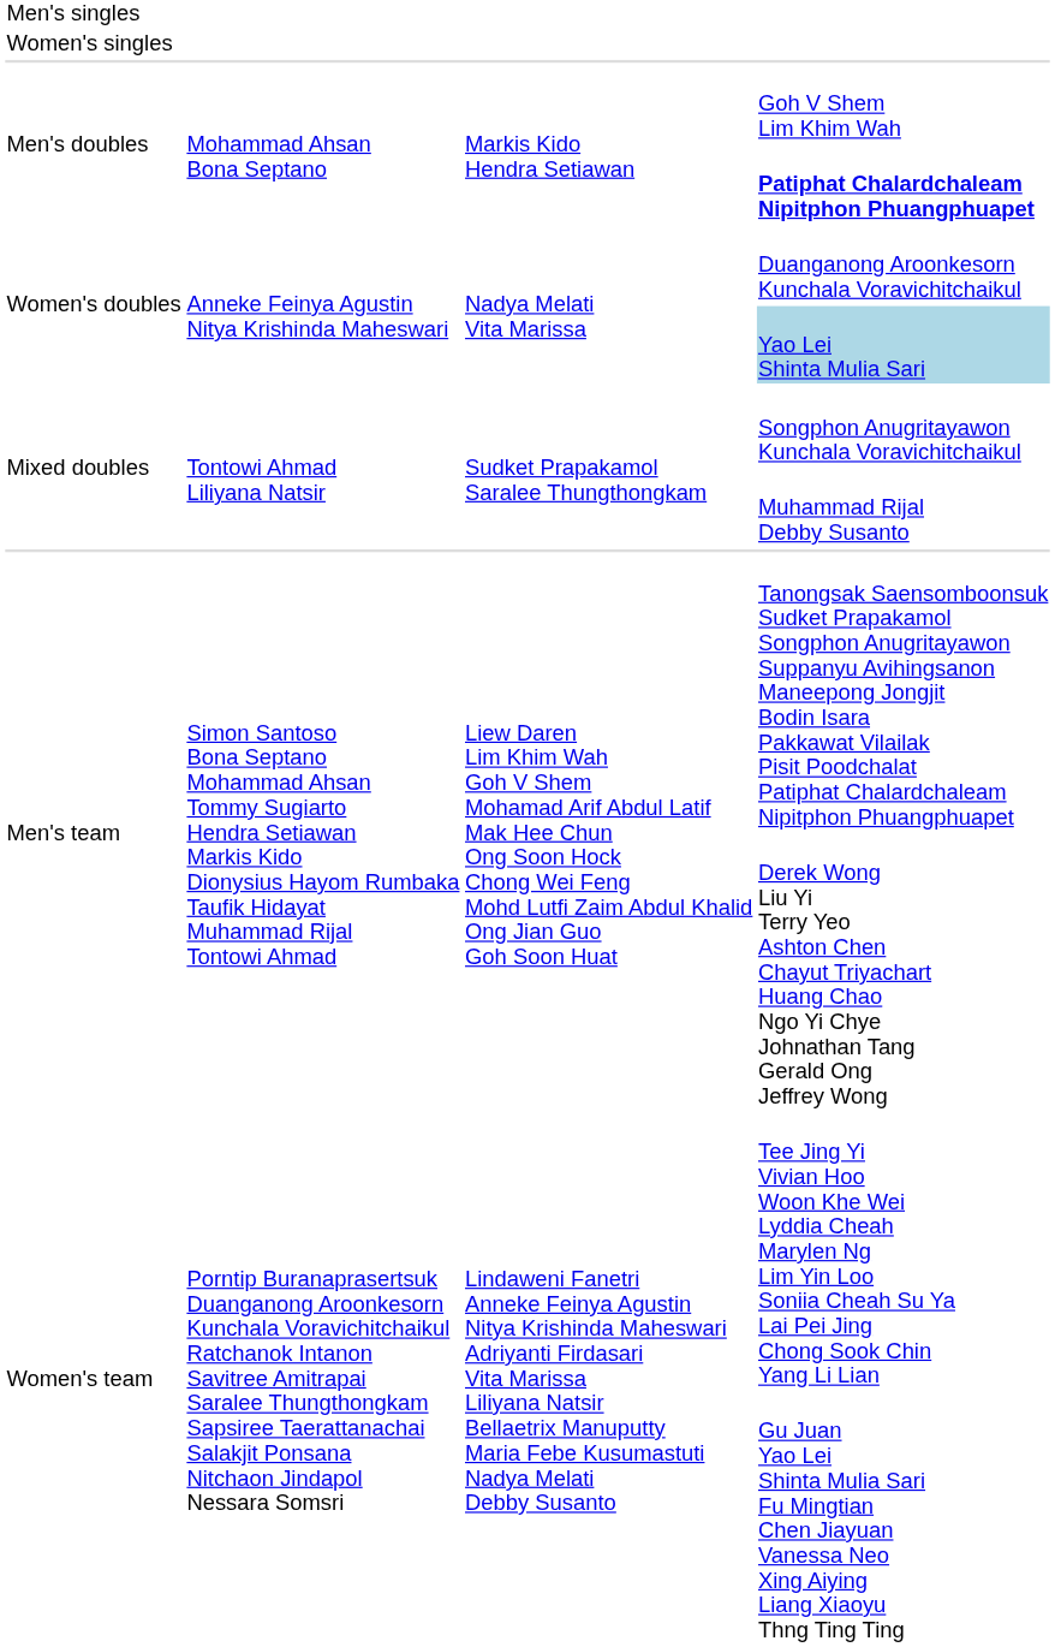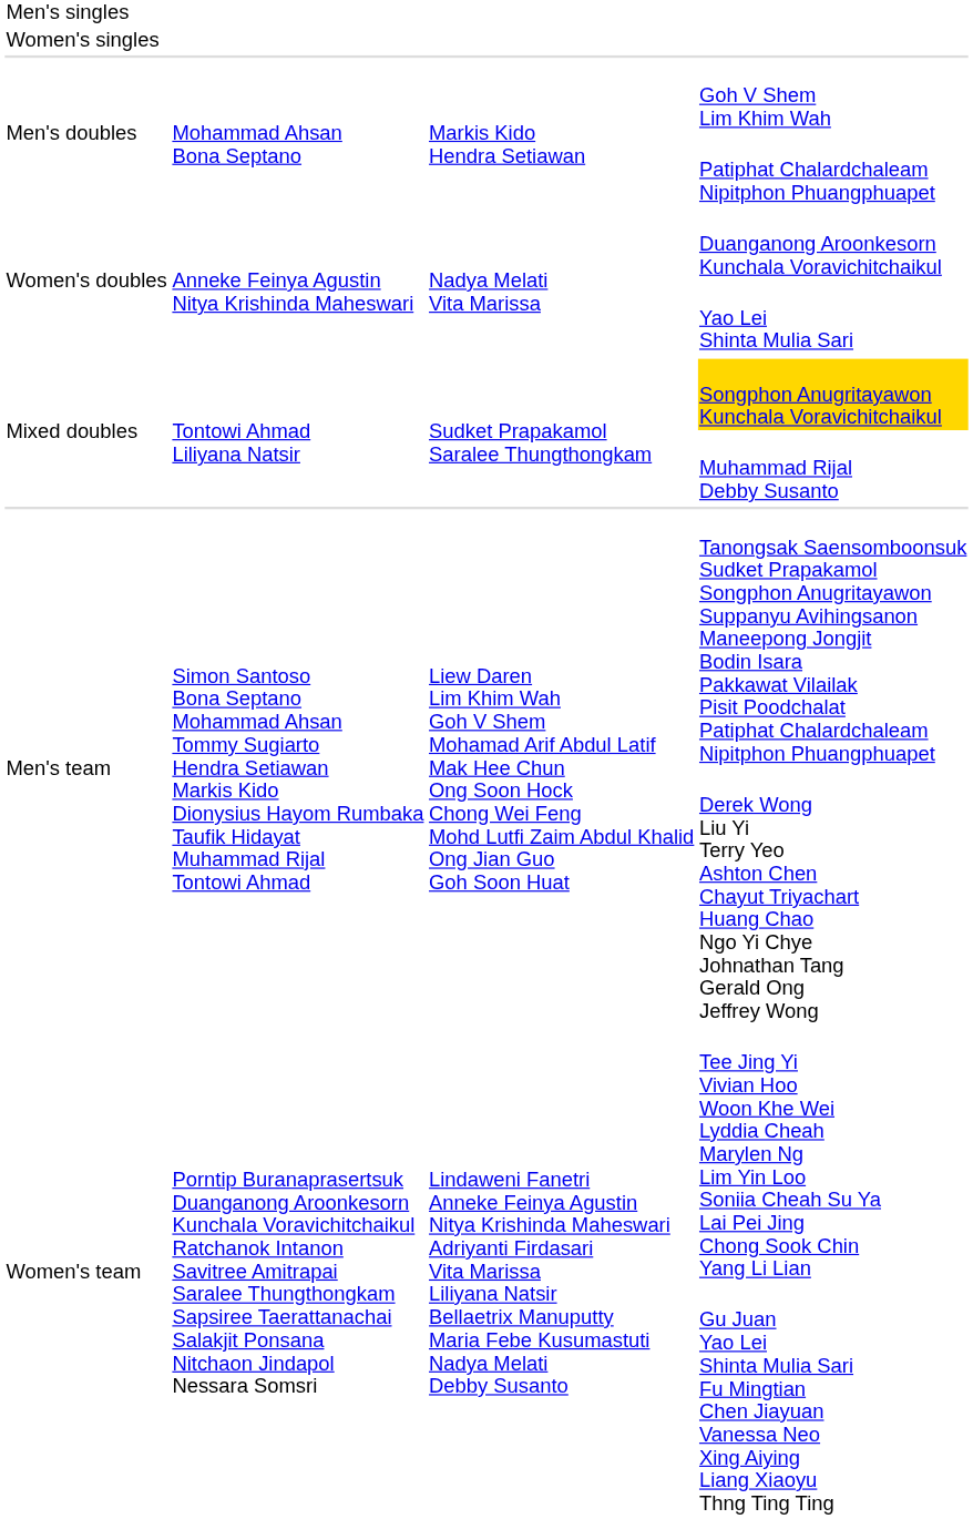Patiphat Chalardchaleam Nipitphon Phuangphuapet | column 4: bold -> normal
Yao Lei Shinta Mulia Sari | column 4: lightblue background -> no background
Songphon Anugritayawon Kunchala Voravichitchaikul | column 4: no background -> gold background
